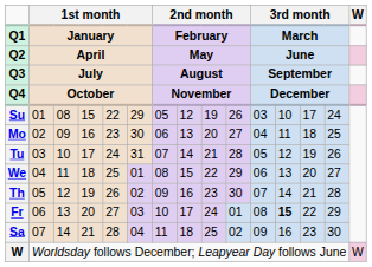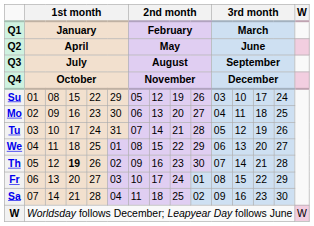Th | column 4: normal -> bold
Fr | column 12: bold -> normal
